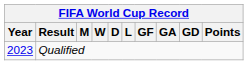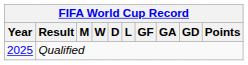Qualified | Year: 2023 -> 2025
